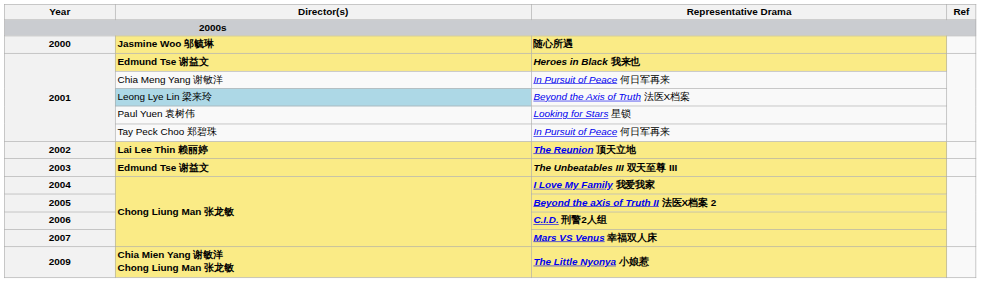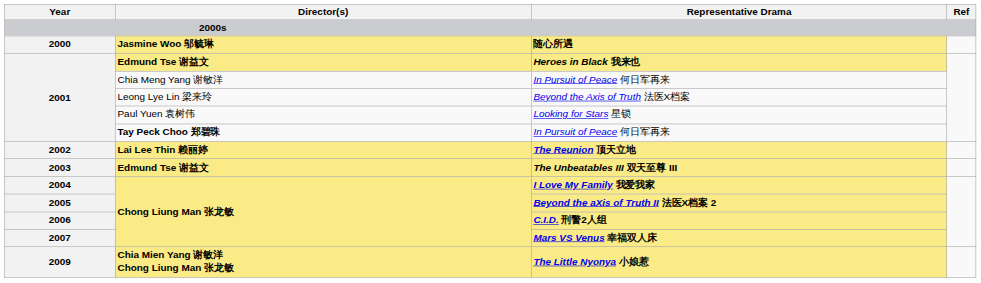Beyond the Axis of Truth 法医X档案 | Director(s): lightblue background -> no background
Tay Peck Choo 郑碧珠 / In Pursuit of Peace 何日军再来 | Director(s): normal -> bold
